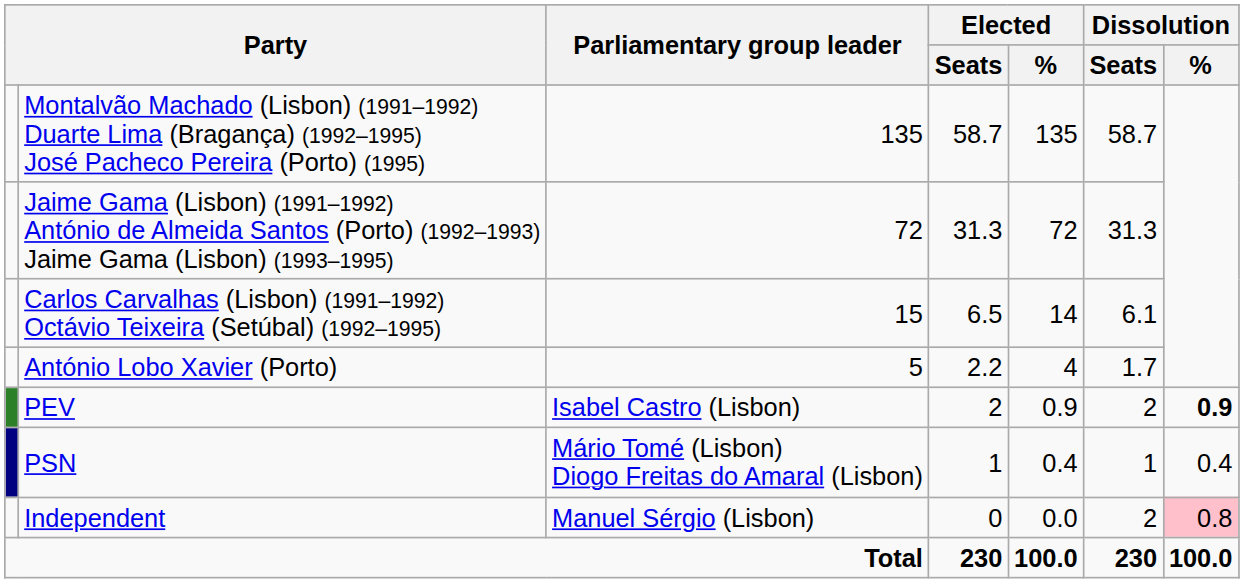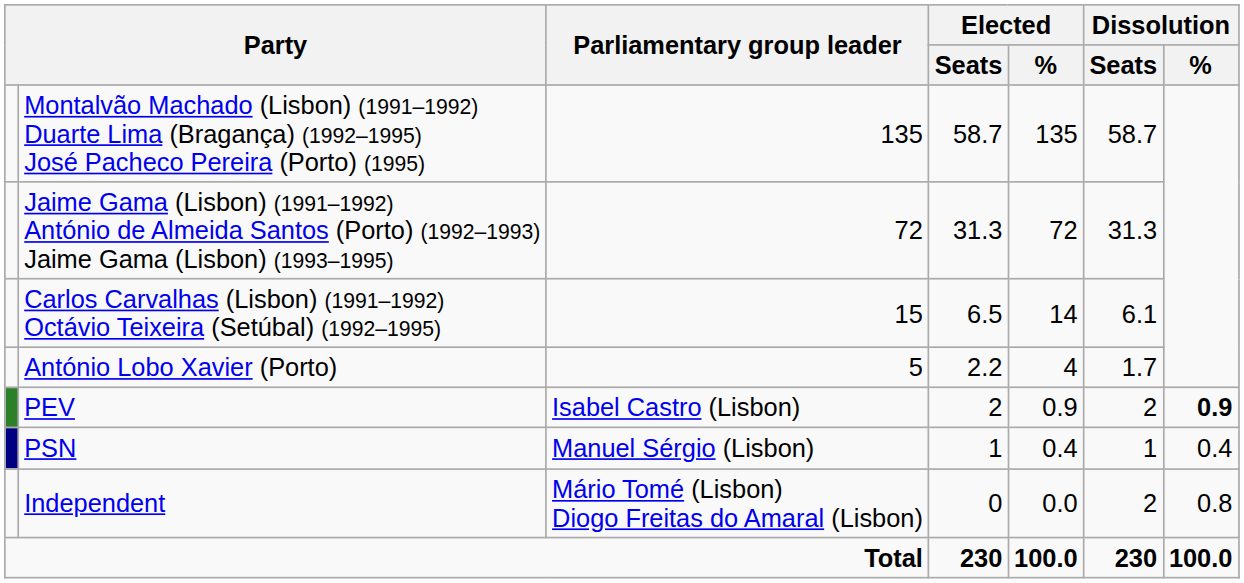PSN | Parliamentary group leader: Mário Tomé (Lisbon) Diogo Freitas do Amaral (Lisbon) -> Manuel Sérgio (Lisbon)
Independent | Parliamentary group leader: Manuel Sérgio (Lisbon) -> Mário Tomé (Lisbon) Diogo Freitas do Amaral (Lisbon)
Independent | Dissolution / %: pink background -> no background
